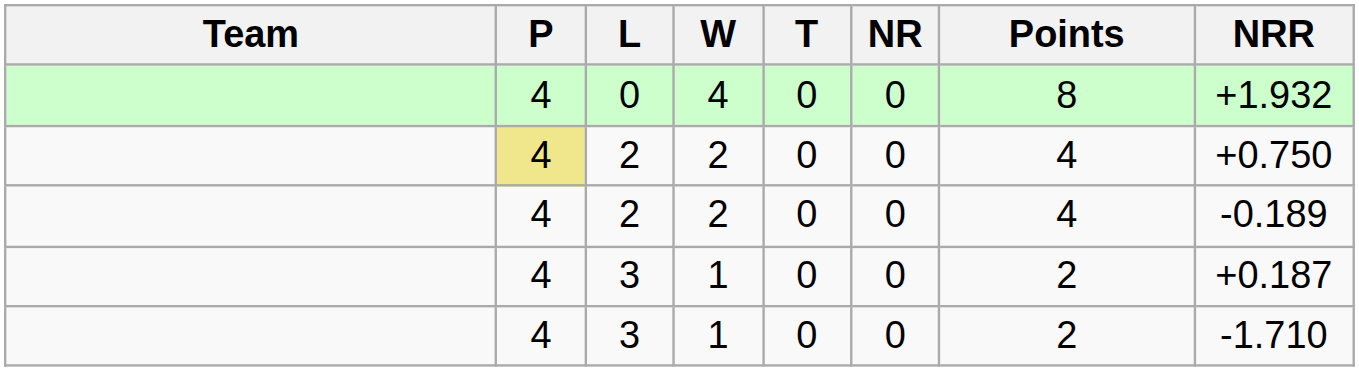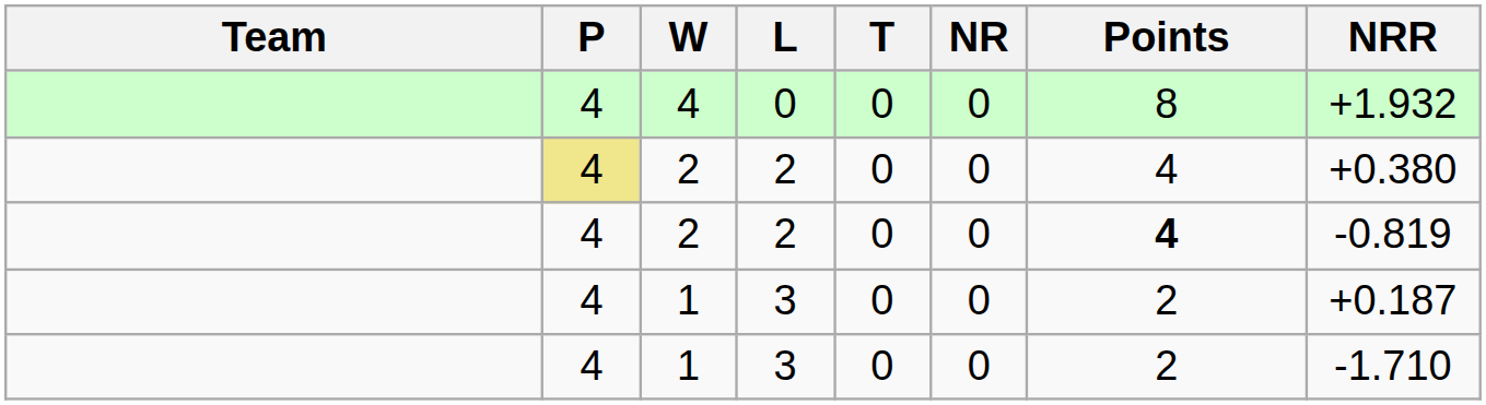columns swapped: W <-> L
row 3 | NRR: +0.750 -> +0.380
row 4 | Points: normal -> bold
row 4 | NRR: -0.189 -> -0.819
